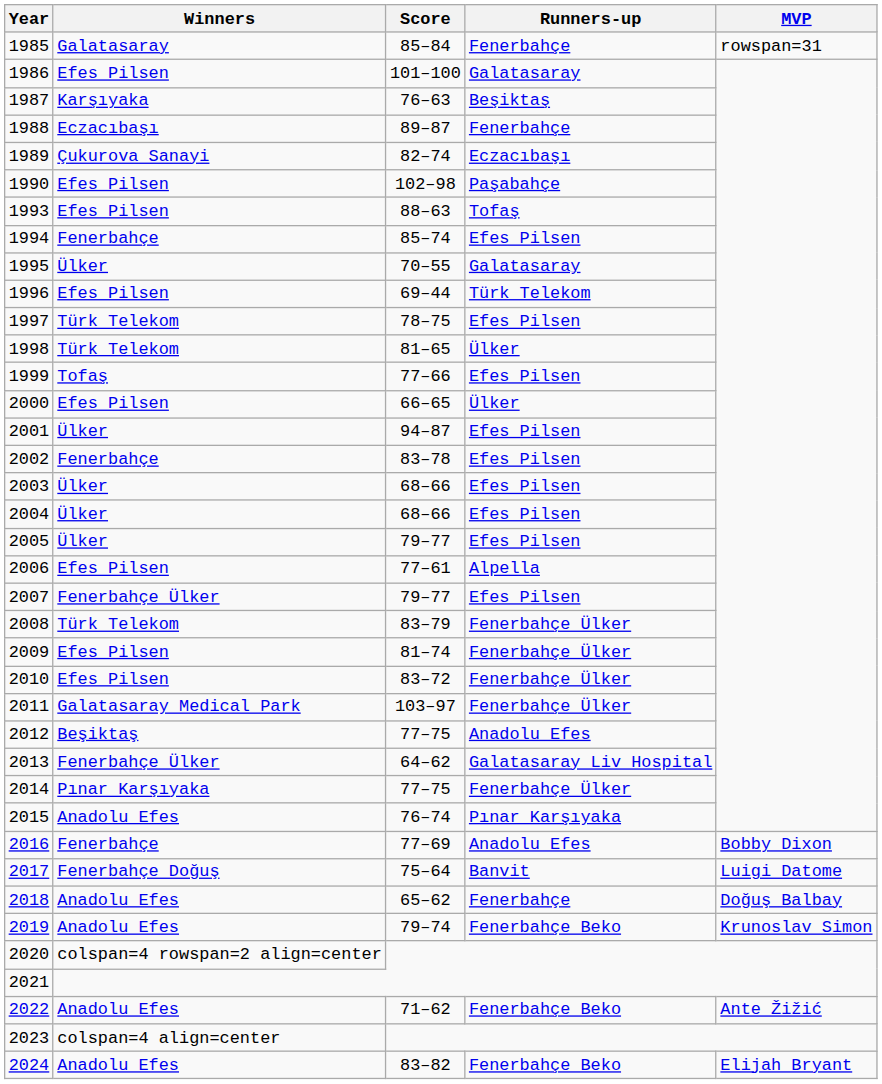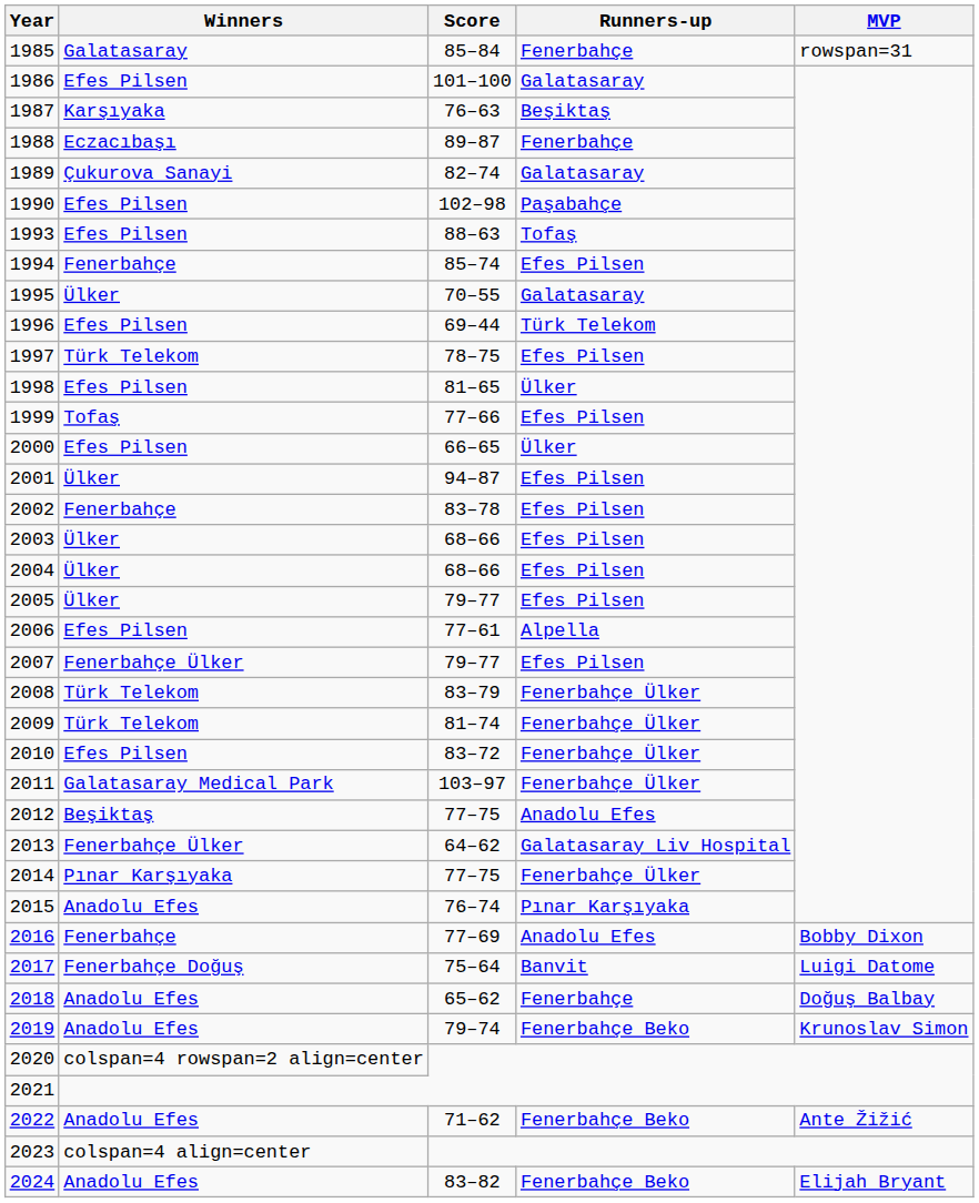1989 | Runners-up: Eczacıbaşı -> Galatasaray
1998 | Winners: Türk Telekom -> Efes Pilsen
2009 | Winners: Efes Pilsen -> Türk Telekom
